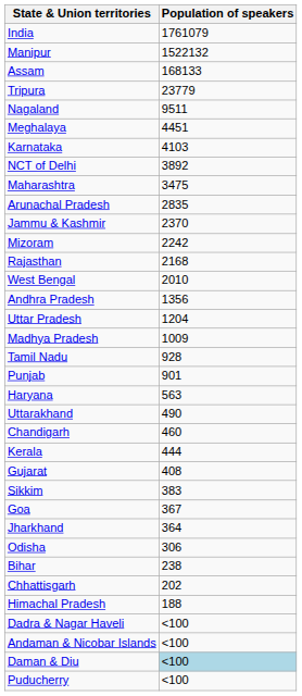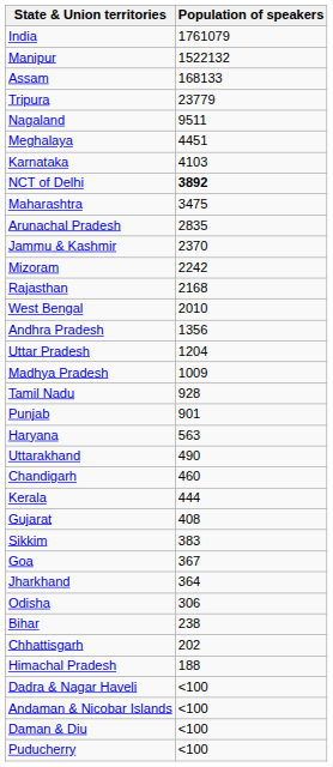NCT of Delhi | Population of speakers: normal -> bold
Daman & Diu | Population of speakers: lightblue background -> no background
